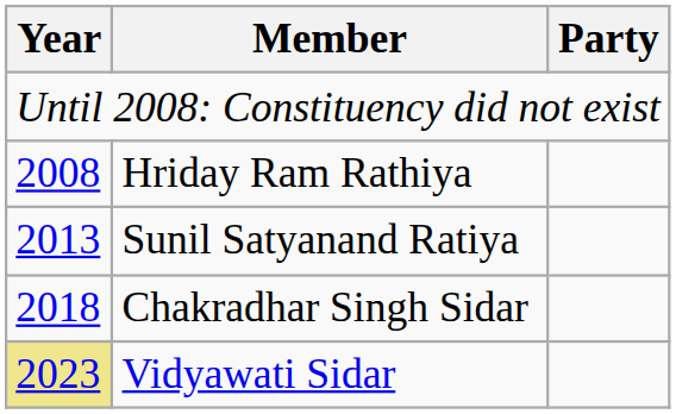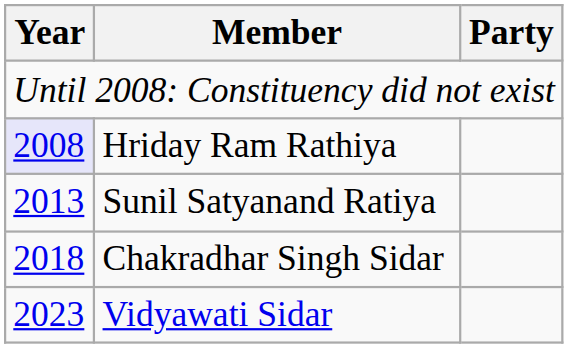Hriday Ram Rathiya | Year: no background -> lavender background
Vidyawati Sidar | Year: khaki background -> no background
